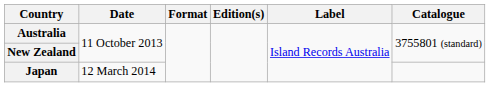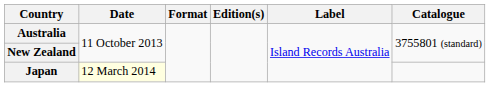Japan | Date: no background -> lightyellow background
